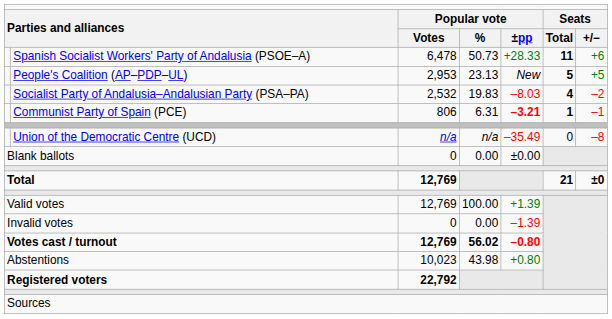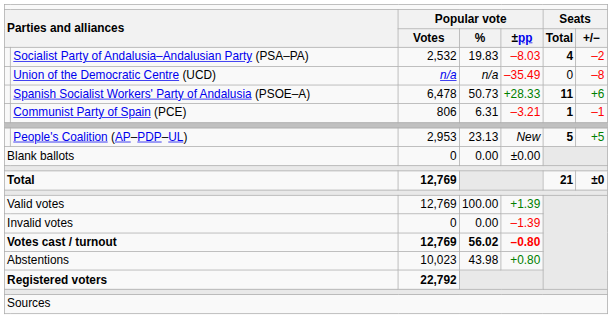rows swapped: Spanish Socialist Workers' Party of Andalusia (PSOE–A) <-> Socialist Party of Andalusia–Andalusian Party (PSA–PA)
rows swapped: People's Coalition (AP–PDP–UL) <-> Union of the Democratic Centre (UCD)
Communist Party of Spain (PCE) | column 5: bold -> normal
